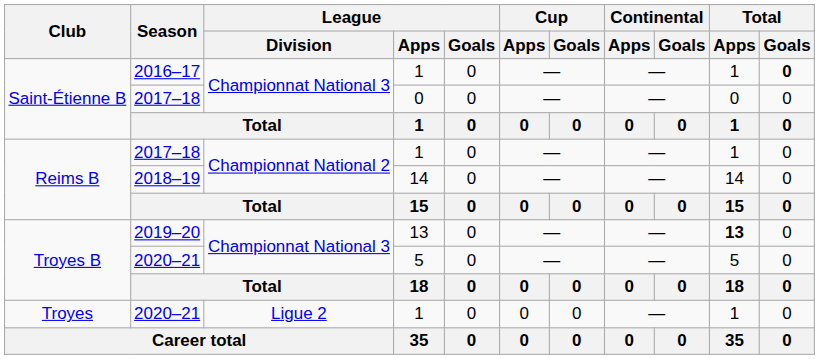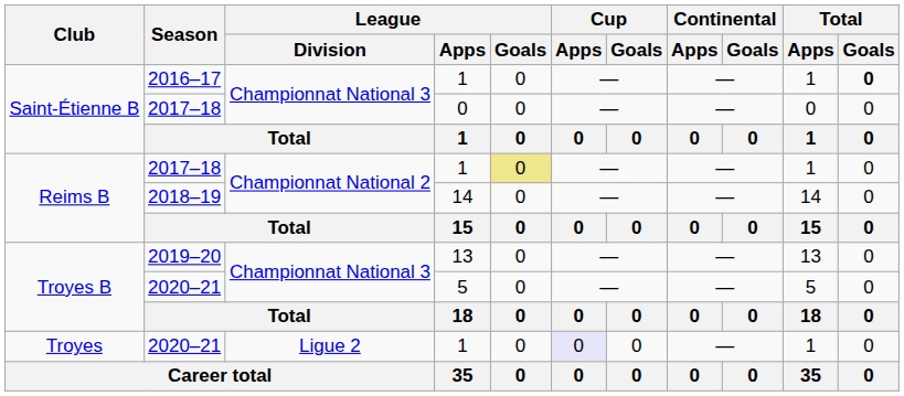2017–18 / 1 | League / Goals: no background -> khaki background
2019–20 | Total / Apps: bold -> normal
2020–21 / 1 | Cup / Apps: no background -> lavender background
